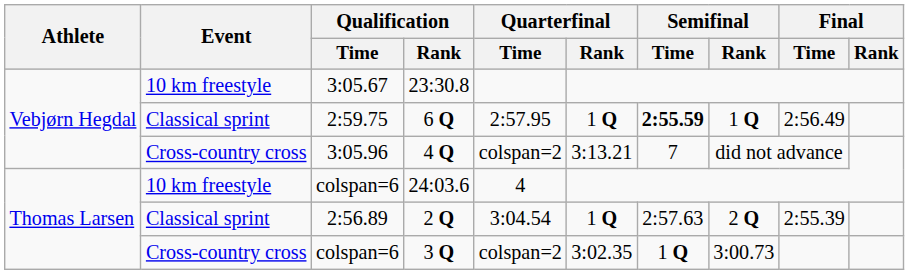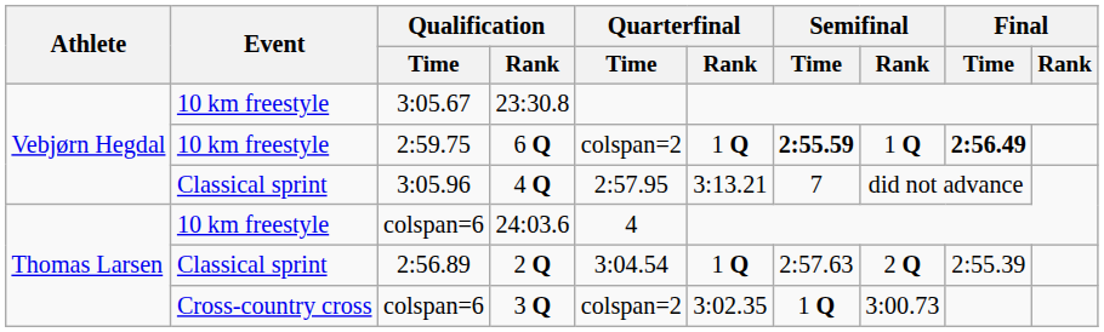6 Q | Event: Classical sprint -> 10 km freestyle
6 Q | Quarterfinal / Time: 2:57.95 -> colspan=2
6 Q | Final / Time: normal -> bold
4 Q | Event: Cross-country cross -> Classical sprint
4 Q | Quarterfinal / Time: colspan=2 -> 2:57.95
